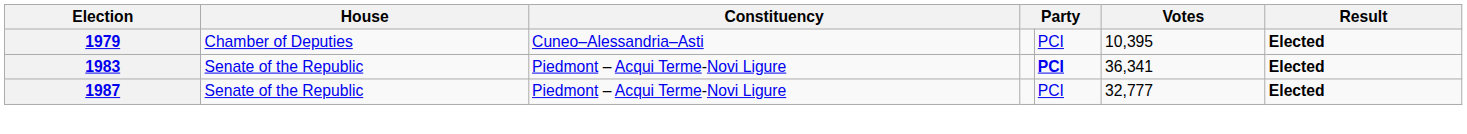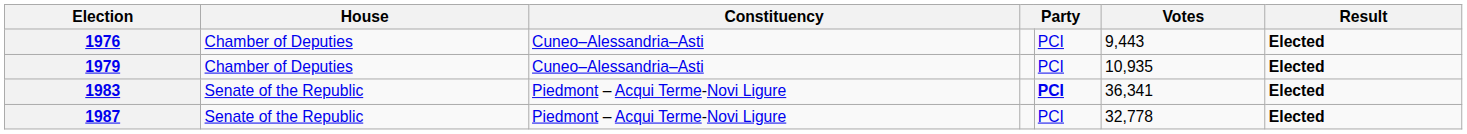+ row: 1976 | Chamber of Deputies | Cuneo–Alessandria–Asti | PCI | 9,443 | Elected
1979 | Votes: 10,395 -> 10,935
1987 | Votes: 32,777 -> 32,778
